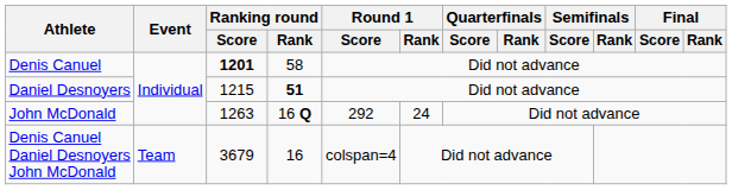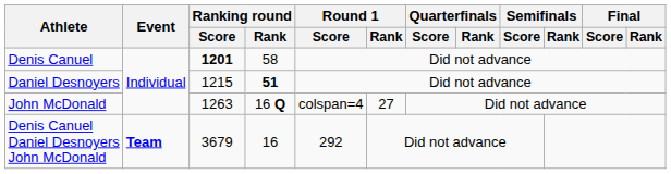John McDonald | Round 1 / Score: 292 -> colspan=4
John McDonald | Round 1 / Rank: 24 -> 27
Denis Canuel Daniel Desnoyers John McDonald | Event: normal -> bold
Denis Canuel Daniel Desnoyers John McDonald | Round 1 / Score: colspan=4 -> 292
